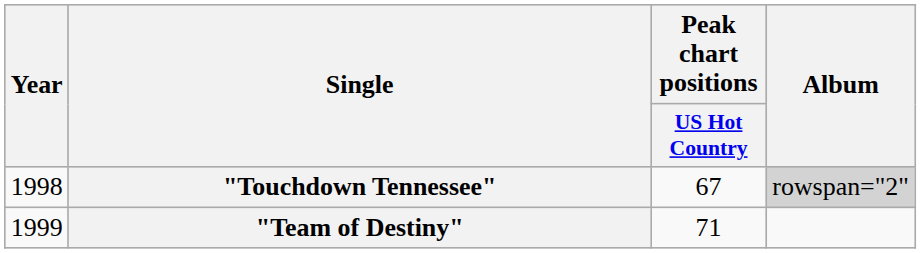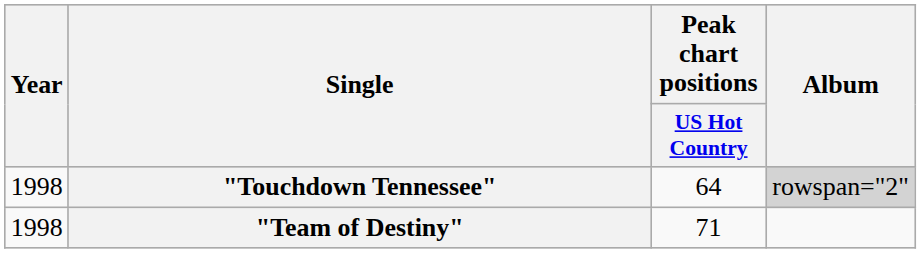"Touchdown Tennessee" | Peak chart positions / US Hot Country: 67 -> 64
"Team of Destiny" | Year: 1999 -> 1998
